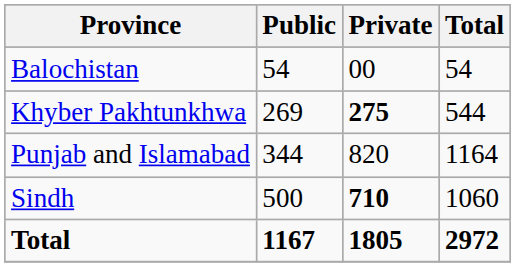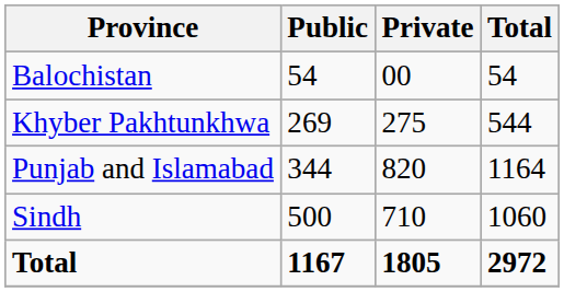Khyber Pakhtunkhwa | Private: bold -> normal
Sindh | Private: bold -> normal
